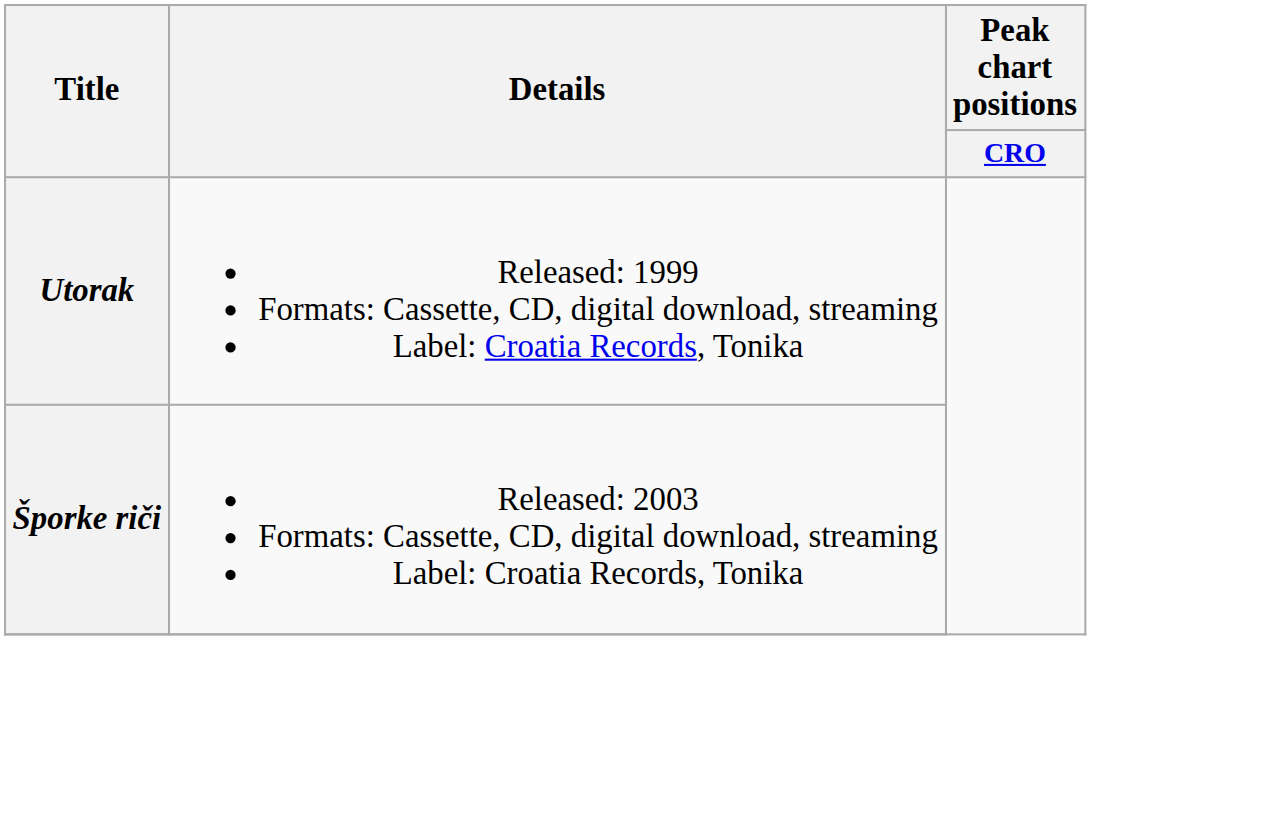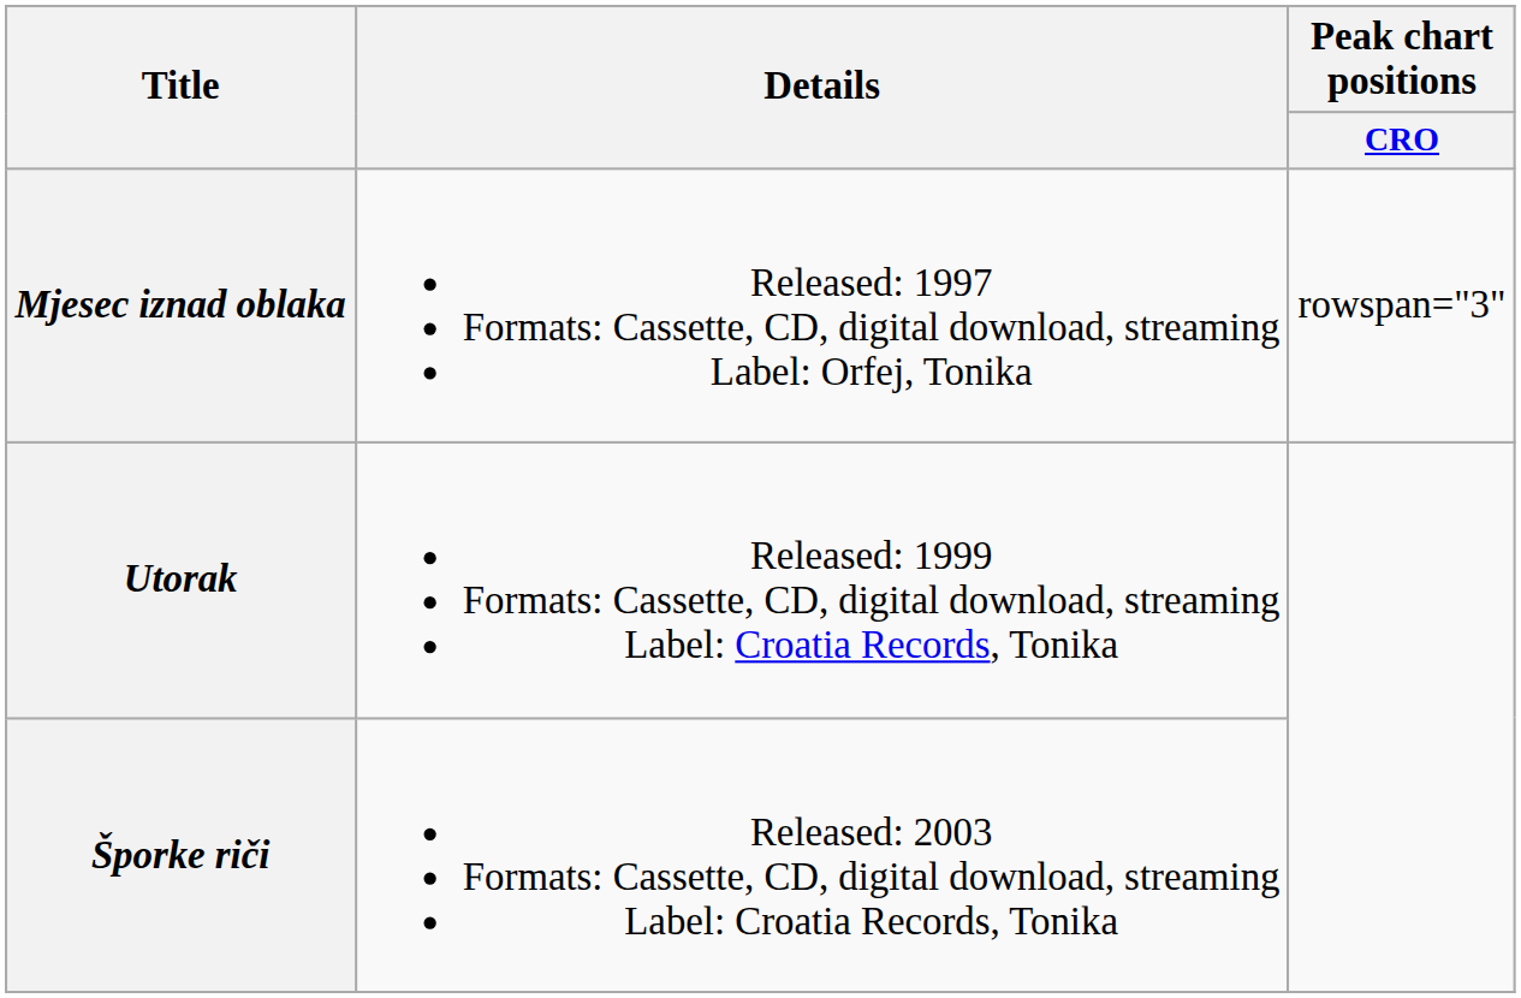+ row: Mjesec iznad oblaka | Released: 1997 Formats: Cassette, CD, digital download, streaming Label: Orfej, Tonika | rowspan="3"
